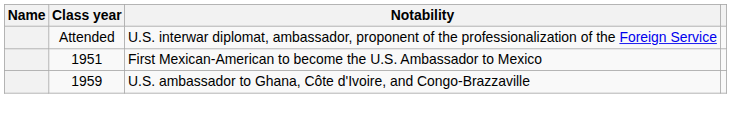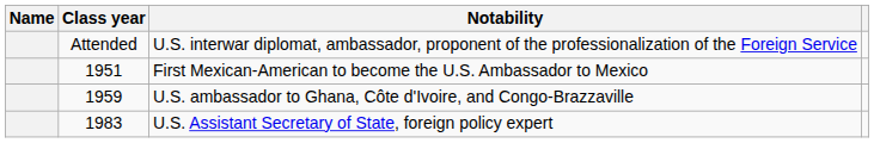+ row: 1983 | U.S. Assistant Secretary of State, foreign policy expert
